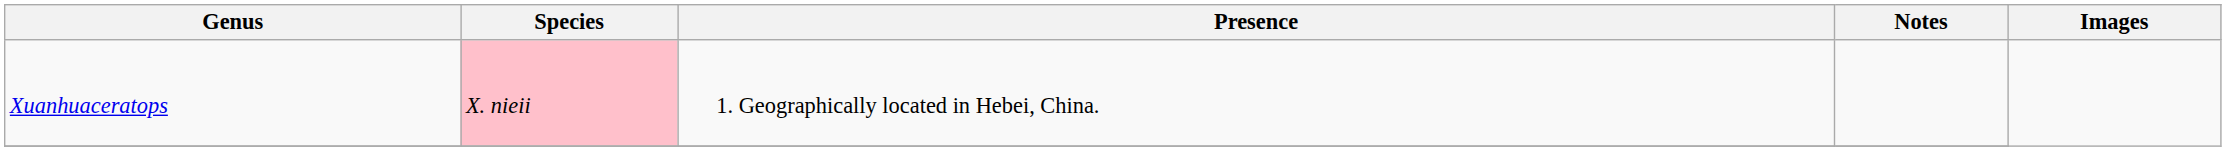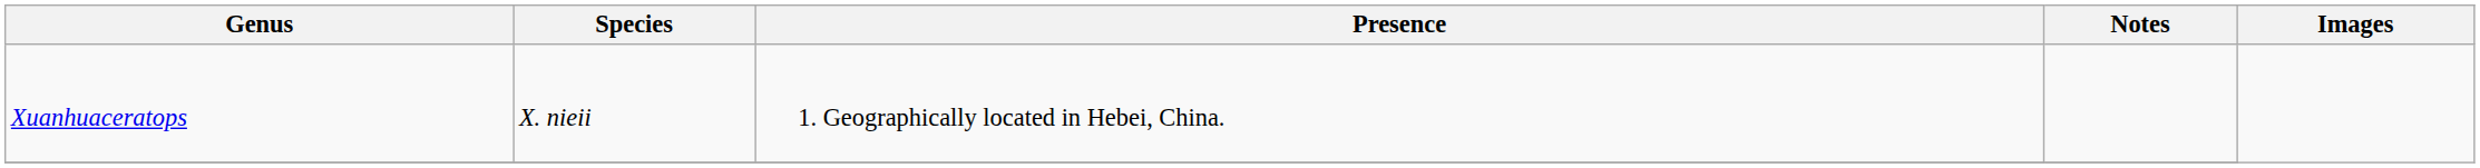Xuanhuaceratops | Species: pink background -> no background
